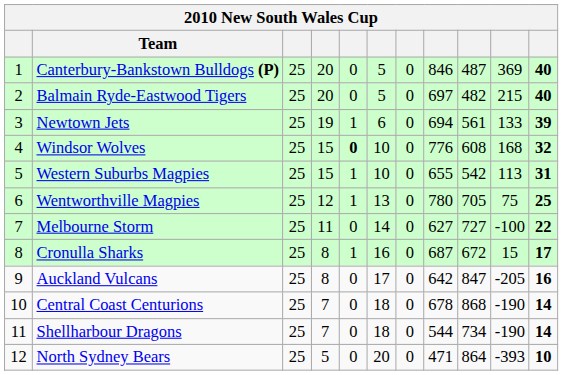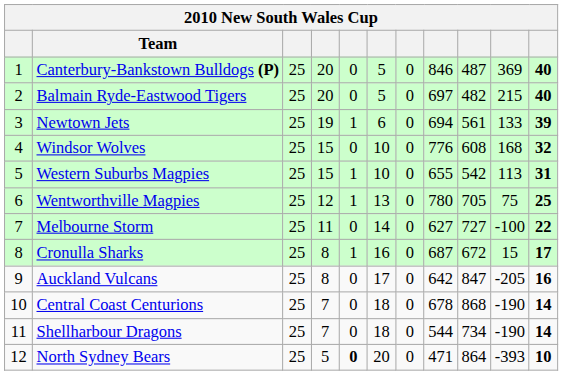Windsor Wolves | column 5: bold -> normal
North Sydney Bears | column 5: normal -> bold
